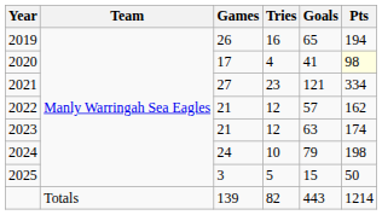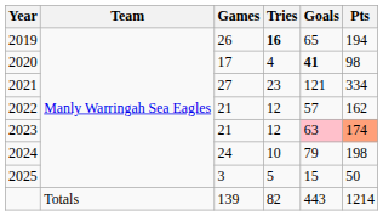2019 | Tries: normal -> bold
2020 | Goals: normal -> bold
2020 | Pts: lightyellow background -> no background
2023 | Goals: no background -> pink background
2023 | Pts: no background -> lightsalmon background
